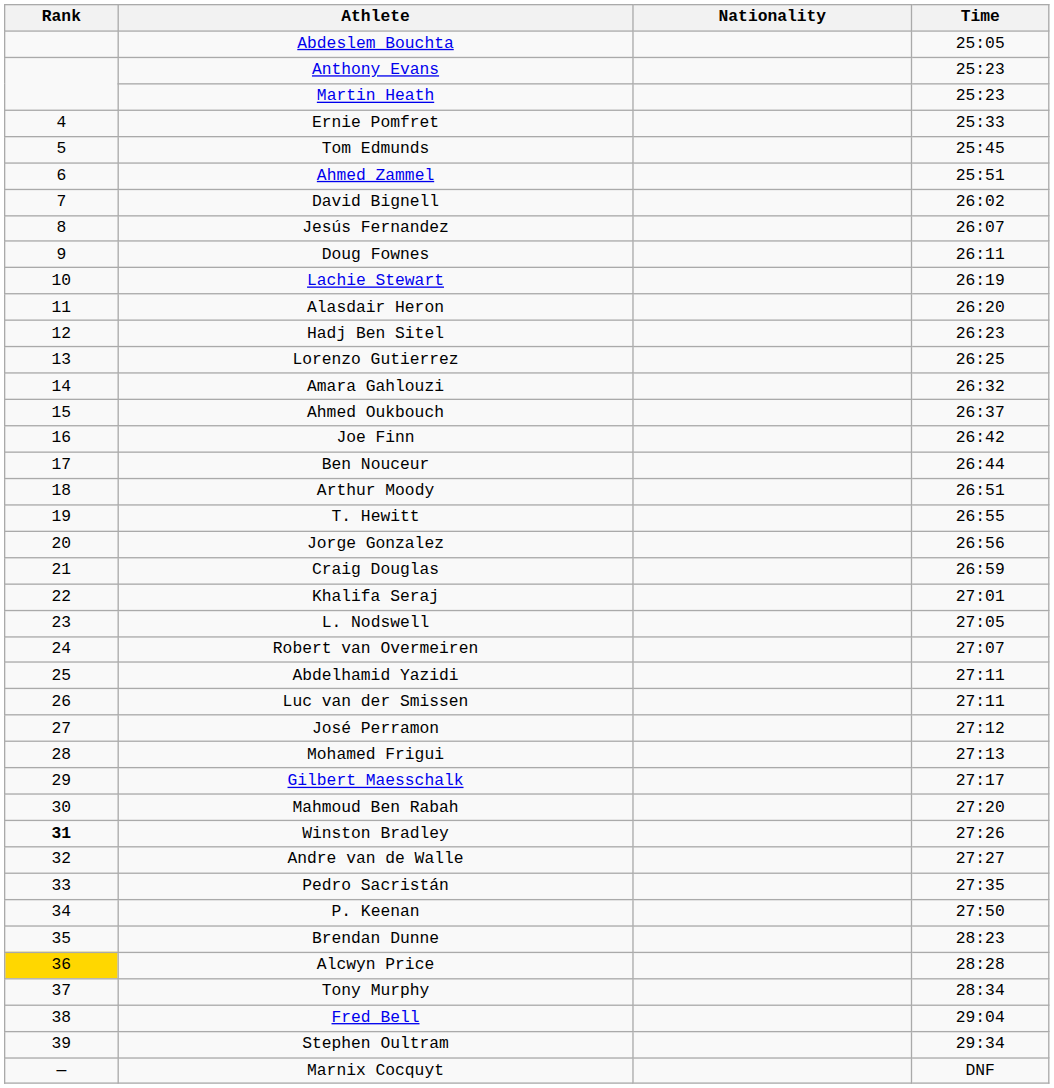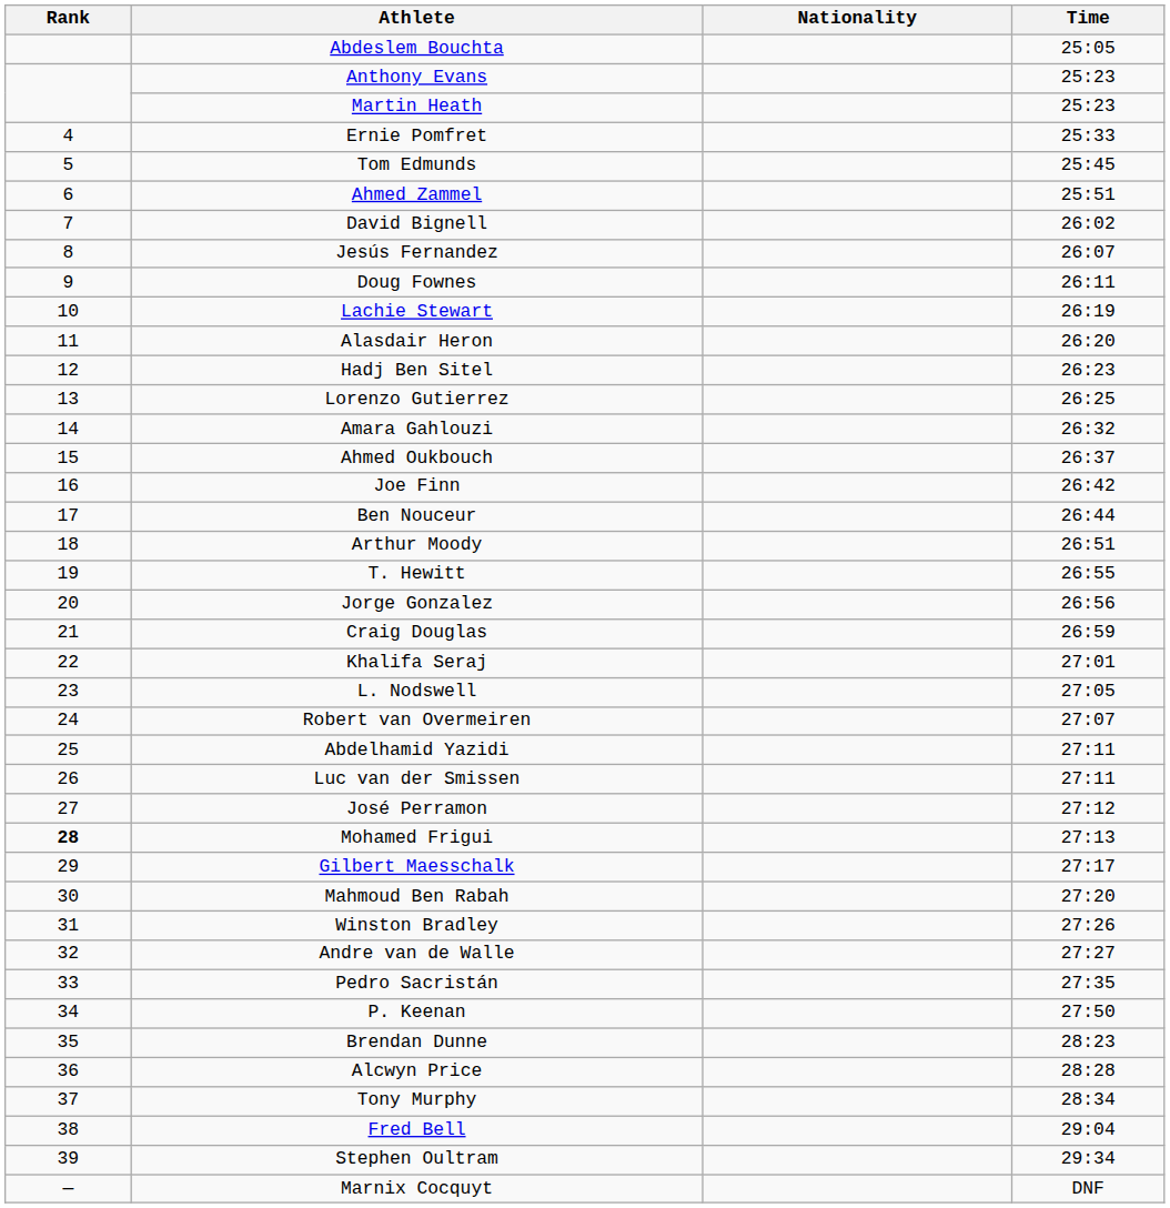Mohamed Frigui | Rank: normal -> bold
Winston Bradley | Rank: bold -> normal
Alcwyn Price | Rank: gold background -> no background
